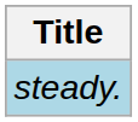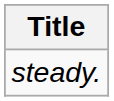row 2 | column 1: lightblue background -> no background
